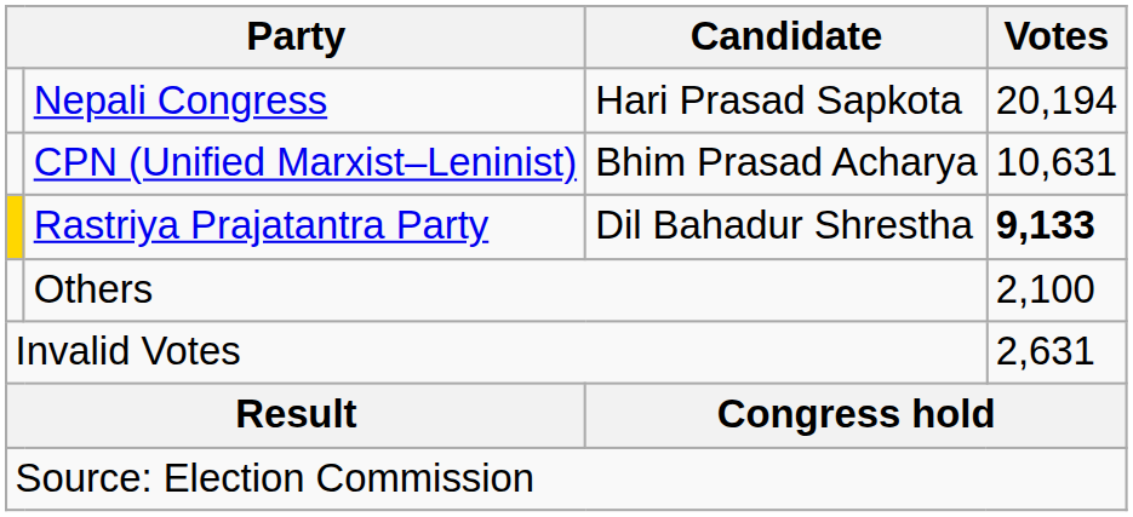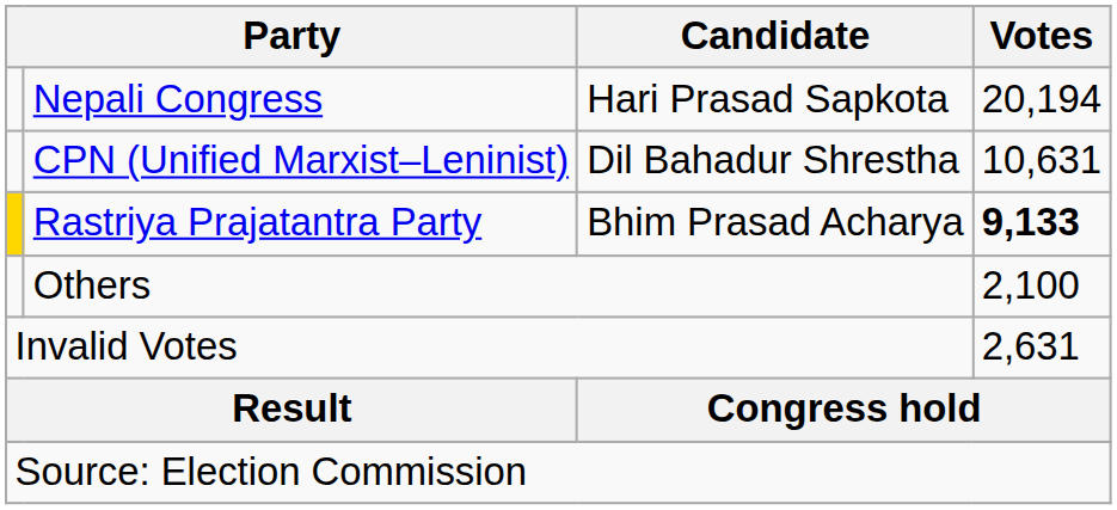CPN (Unified Marxist–Leninist) | Candidate: Bhim Prasad Acharya -> Dil Bahadur Shrestha
Rastriya Prajatantra Party | Candidate: Dil Bahadur Shrestha -> Bhim Prasad Acharya
